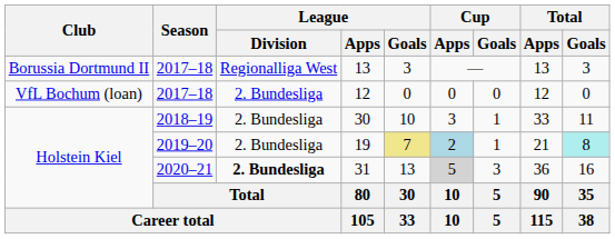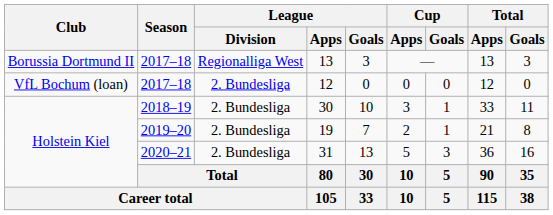19 | League / Goals: khaki background -> no background
19 | Cup / Apps: lightblue background -> no background
19 | Total / Goals: paleturquoise background -> no background
31 | League / Division: bold -> normal
31 | Cup / Apps: lightgrey background -> no background
